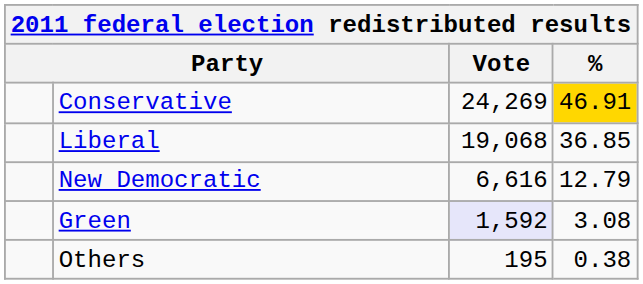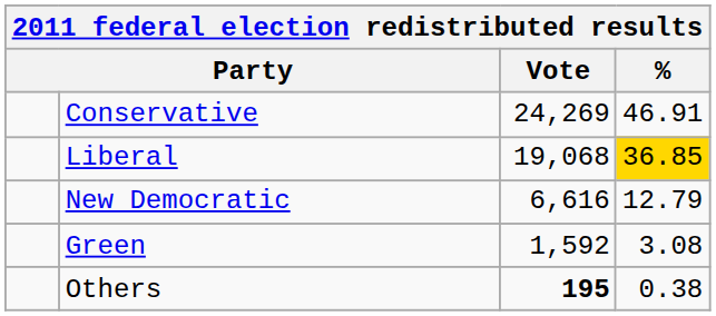Conservative | %: gold background -> no background
Liberal | %: no background -> gold background
Green | Vote: lavender background -> no background
Others | Vote: normal -> bold
